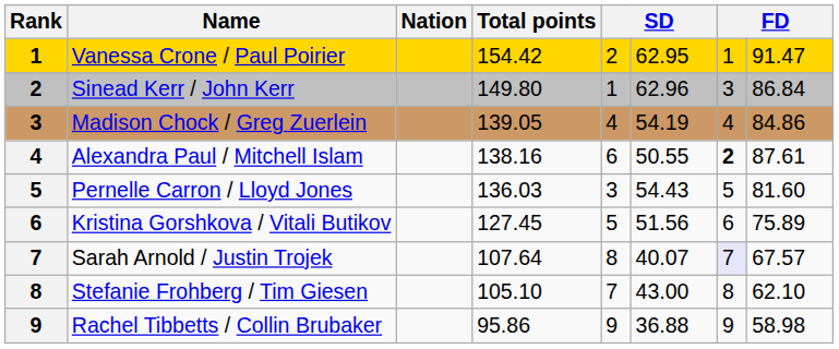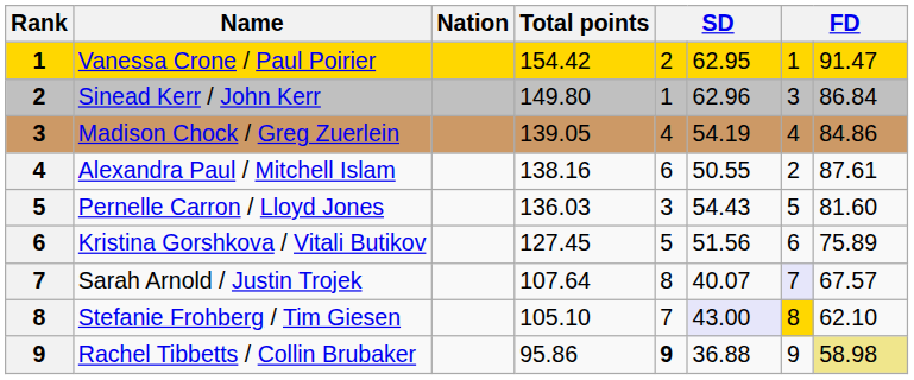Alexandra Paul / Mitchell Islam | column 7: bold -> normal
Stefanie Frohberg / Tim Giesen | column 6: no background -> lavender background
Stefanie Frohberg / Tim Giesen | column 7: no background -> gold background
Rachel Tibbetts / Collin Brubaker | column 5: normal -> bold
Rachel Tibbetts / Collin Brubaker | column 8: no background -> khaki background
